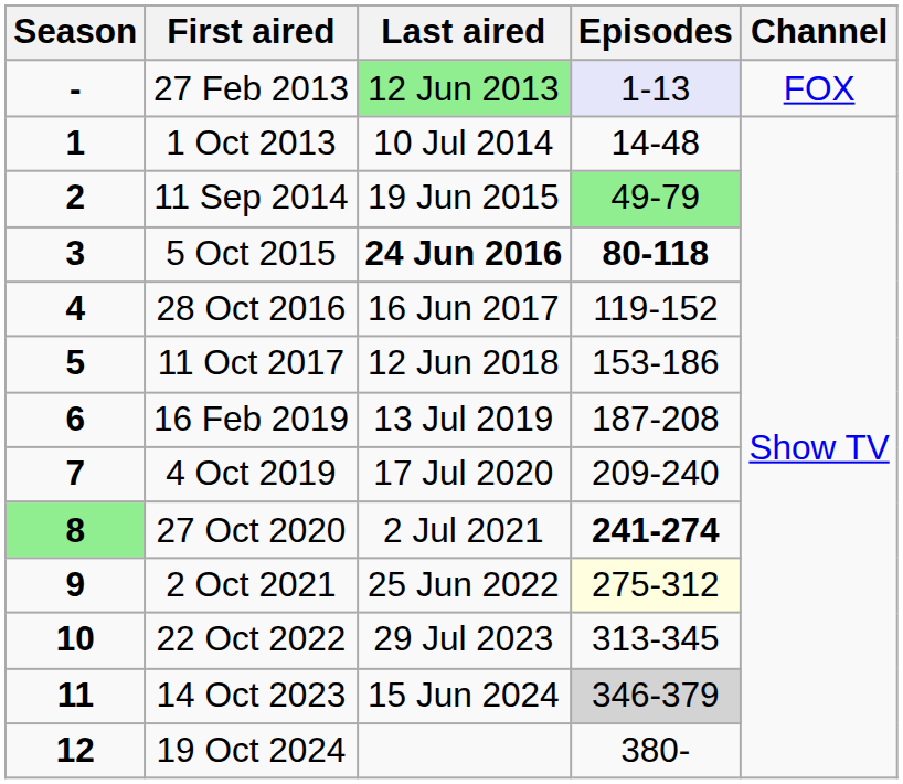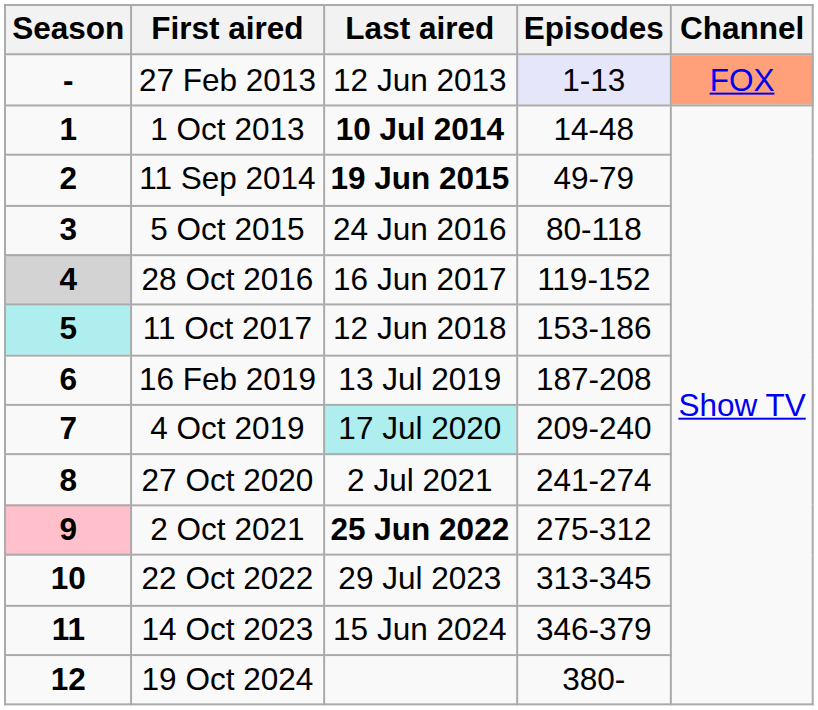27 Feb 2013 | Last aired: lightgreen background -> no background
27 Feb 2013 | Channel: no background -> lightsalmon background
1 Oct 2013 | Last aired: normal -> bold
11 Sep 2014 | Last aired: normal -> bold
11 Sep 2014 | Episodes: lightgreen background -> no background
5 Oct 2015 | Last aired: bold -> normal
5 Oct 2015 | Episodes: bold -> normal
28 Oct 2016 | Season: no background -> lightgrey background
11 Oct 2017 | Season: no background -> paleturquoise background
4 Oct 2019 | Last aired: no background -> paleturquoise background
27 Oct 2020 | Season: lightgreen background -> no background
27 Oct 2020 | Episodes: bold -> normal
2 Oct 2021 | Season: no background -> pink background
2 Oct 2021 | Last aired: normal -> bold
2 Oct 2021 | Episodes: lightyellow background -> no background
14 Oct 2023 | Episodes: lightgrey background -> no background
